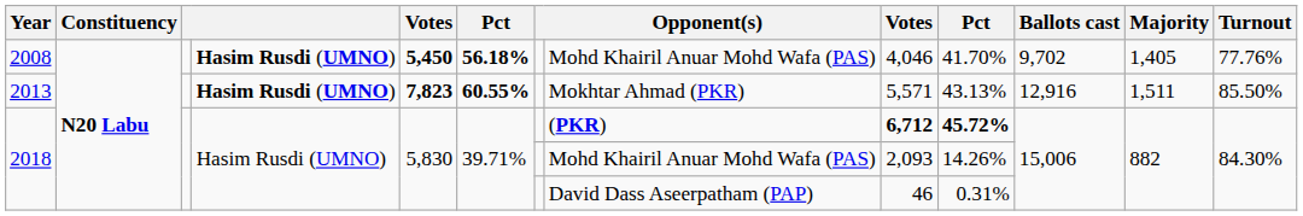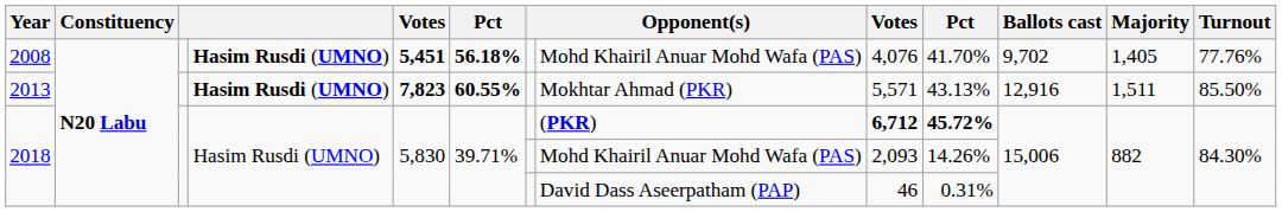2008 | column 5: 5,450 -> 5,451
2008 | column 9: 4,046 -> 4,076
